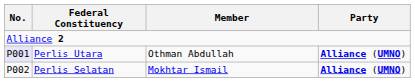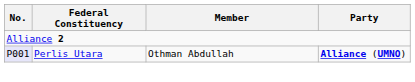- row: P002 | Perlis Selatan | Mokhtar Ismail | Alliance (UMNO)
